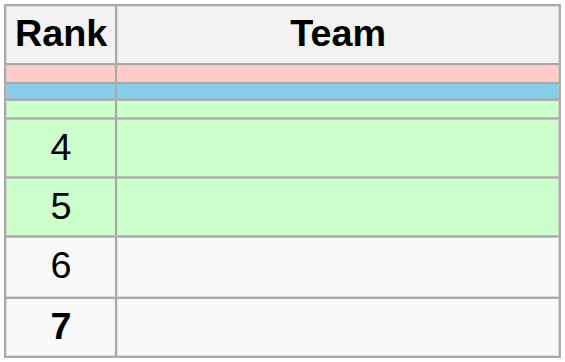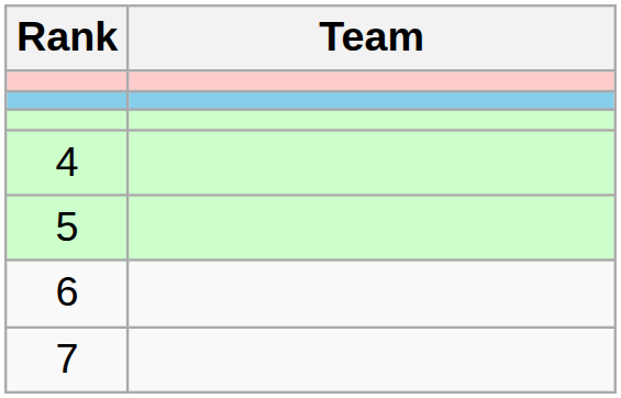row 8 | Rank: bold -> normal
